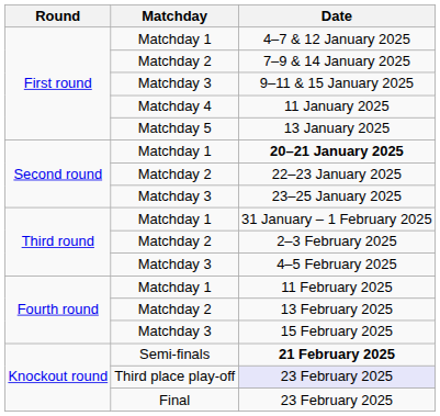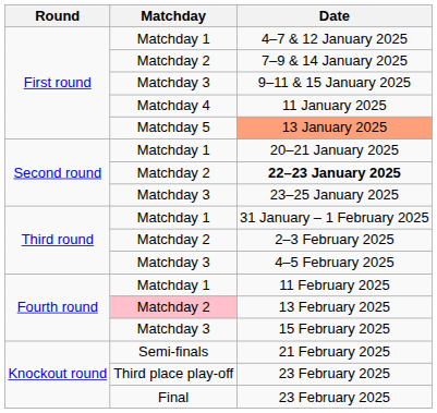13 January 2025 | Date: no background -> lightsalmon background
20–21 January 2025 | Date: bold -> normal
22–23 January 2025 | Date: normal -> bold
13 February 2025 | Matchday: no background -> pink background
21 February 2025 | Date: bold -> normal
Third place play-off / 23 February 2025 | Date: lavender background -> no background
